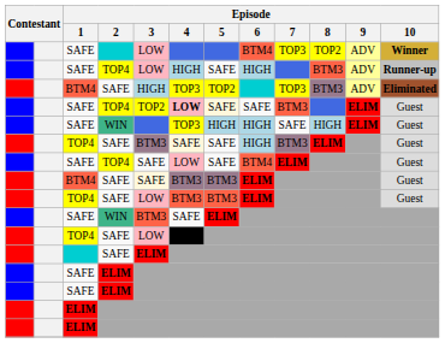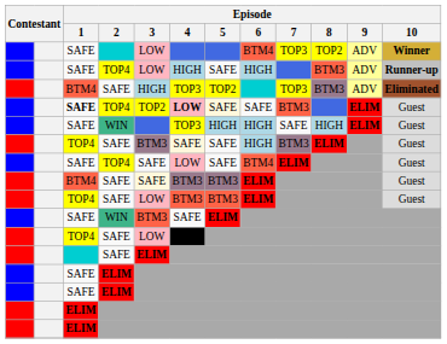row 6 | Episode / 1: normal -> bold
